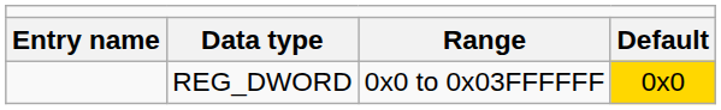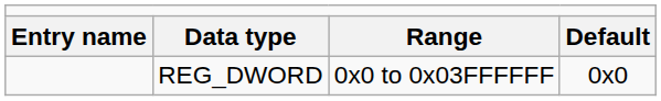REG_DWORD | column 4: gold background -> no background
